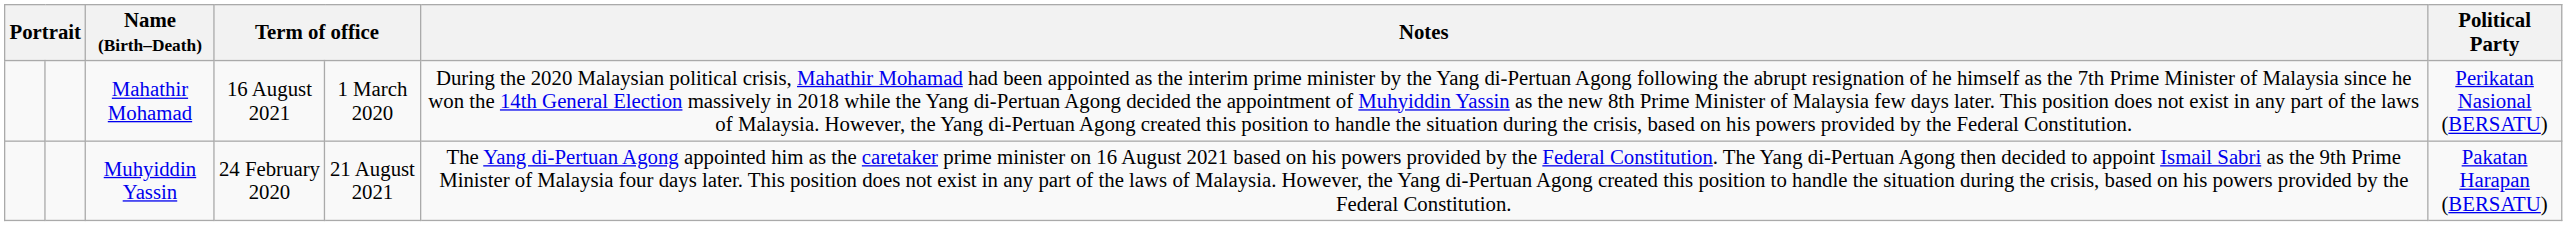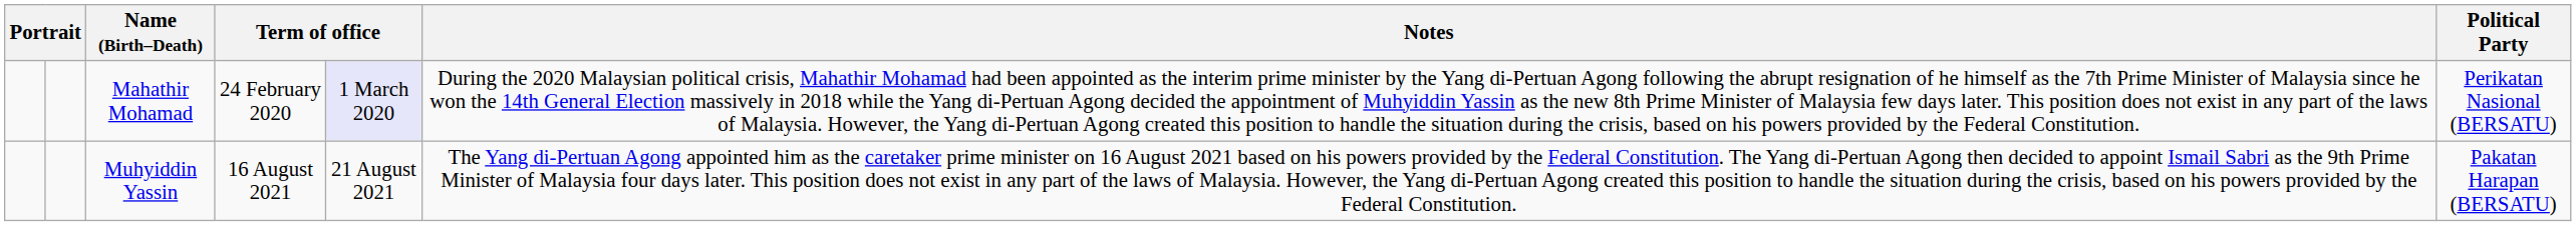Mahathir Mohamad | column 4: 16 August 2021 -> 24 February 2020
Mahathir Mohamad | column 5: no background -> lavender background
Muhyiddin Yassin | column 4: 24 February 2020 -> 16 August 2021
